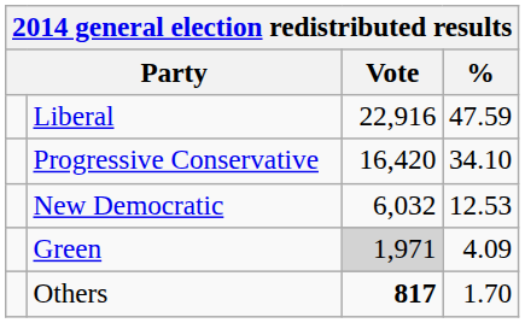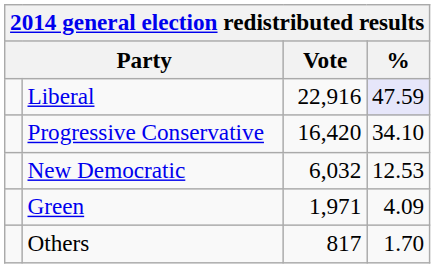Liberal | %: no background -> lavender background
Green | Vote: lightgrey background -> no background
Others | Vote: bold -> normal
